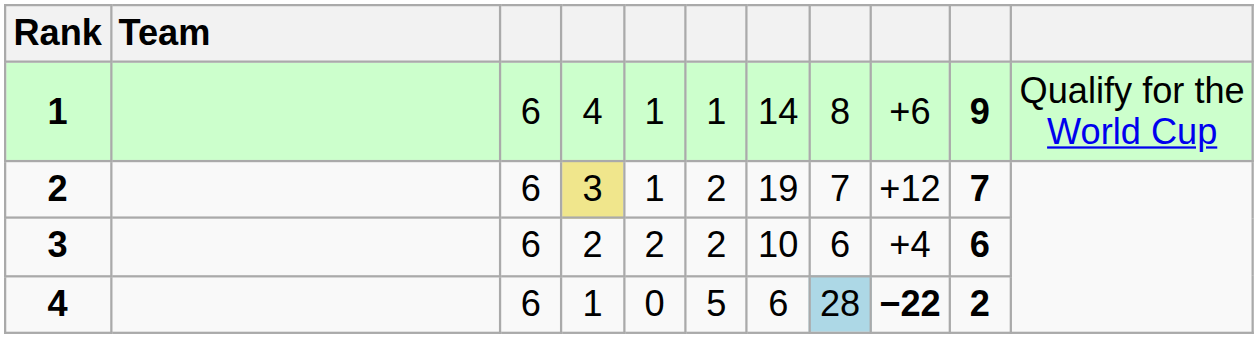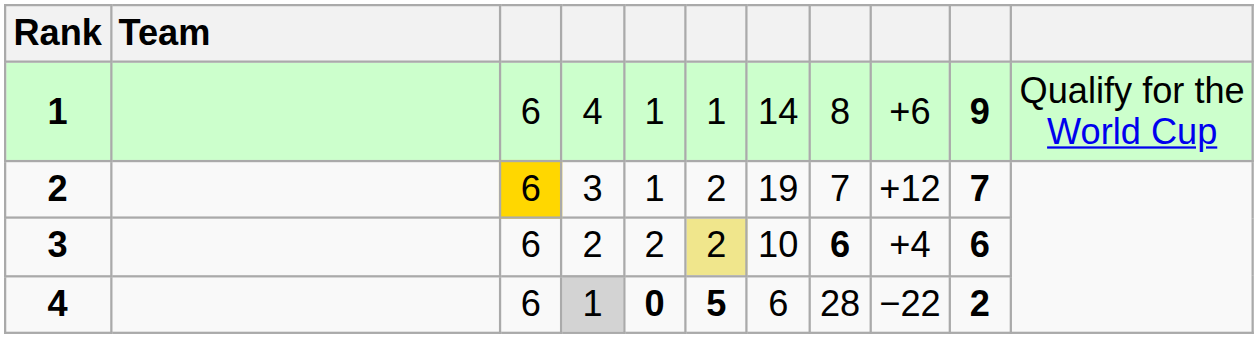row 3 | column 3: no background -> gold background
row 3 | column 4: khaki background -> no background
row 4 | column 6: no background -> khaki background
row 4 | column 8: normal -> bold
row 5 | column 4: no background -> lightgrey background
row 5 | column 5: normal -> bold
row 5 | column 6: normal -> bold
row 5 | column 8: lightblue background -> no background
row 5 | column 9: bold -> normal
